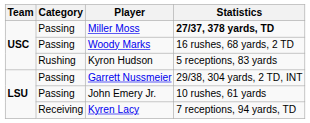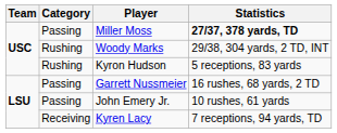Woody Marks | Category: Passing -> Rushing
Woody Marks | Statistics: 16 rushes, 68 yards, 2 TD -> 29/38, 304 yards, 2 TD, INT
Garrett Nussmeier | Statistics: 29/38, 304 yards, 2 TD, INT -> 16 rushes, 68 yards, 2 TD
